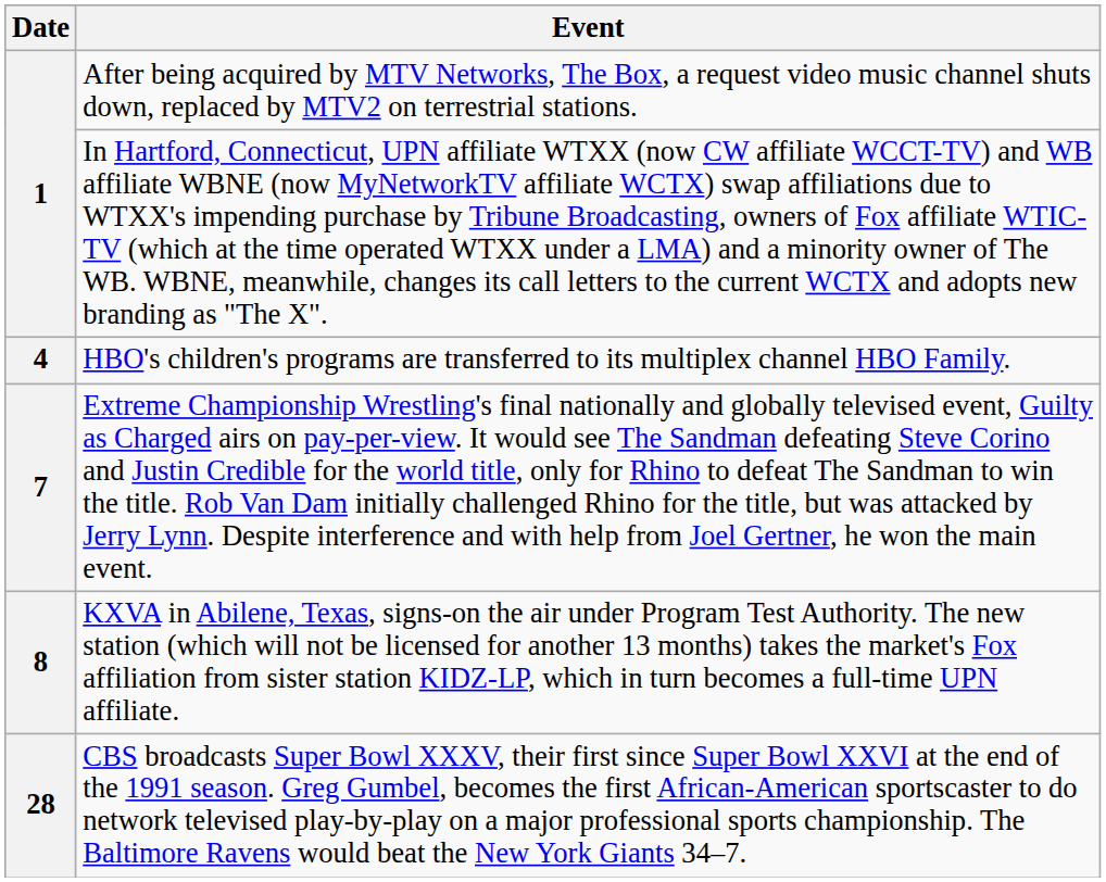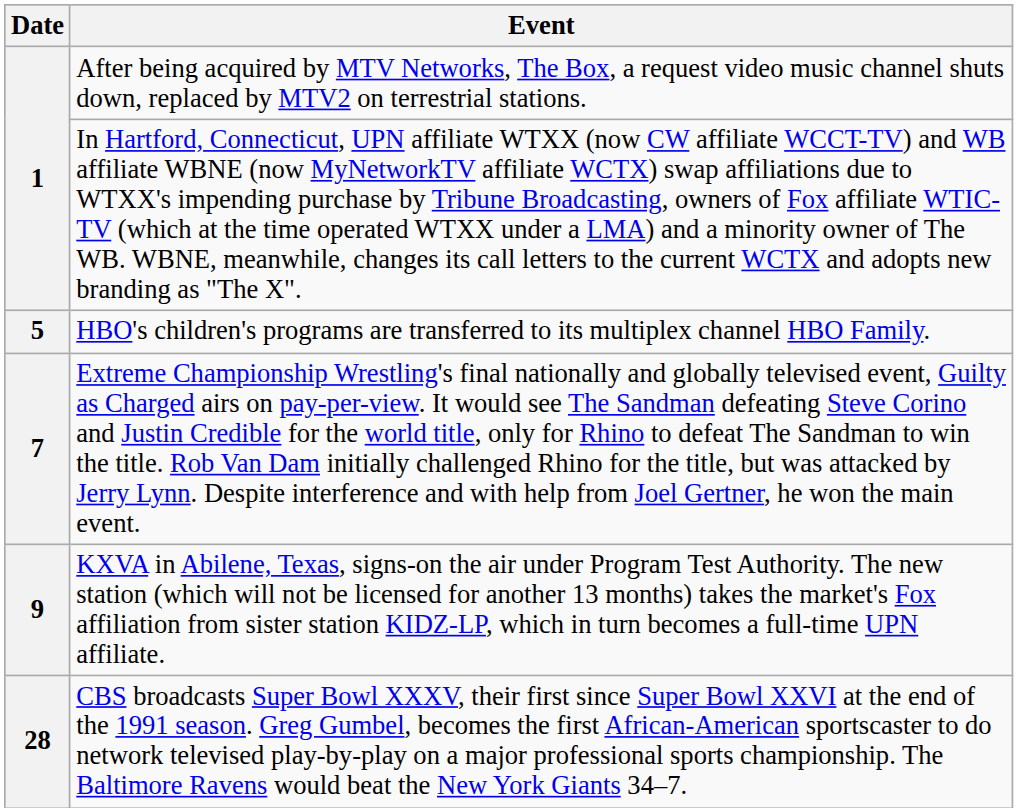row 4 | Date: 4 -> 5
row 6 | Date: 8 -> 9
